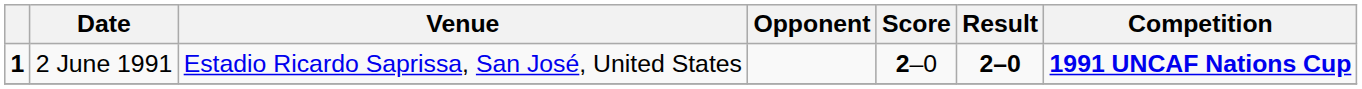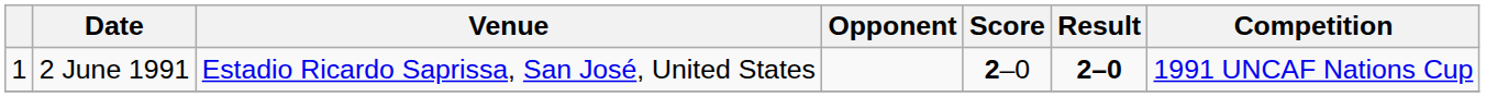2 June 1991 | column 1: bold -> normal
2 June 1991 | Competition: bold -> normal
